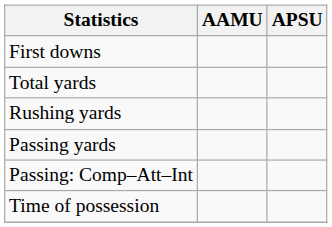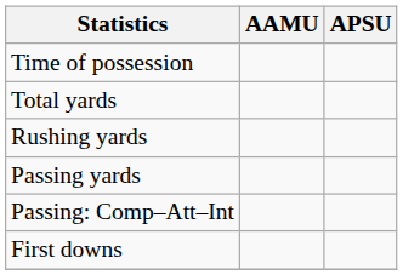rows swapped: First downs <-> Time of possession
